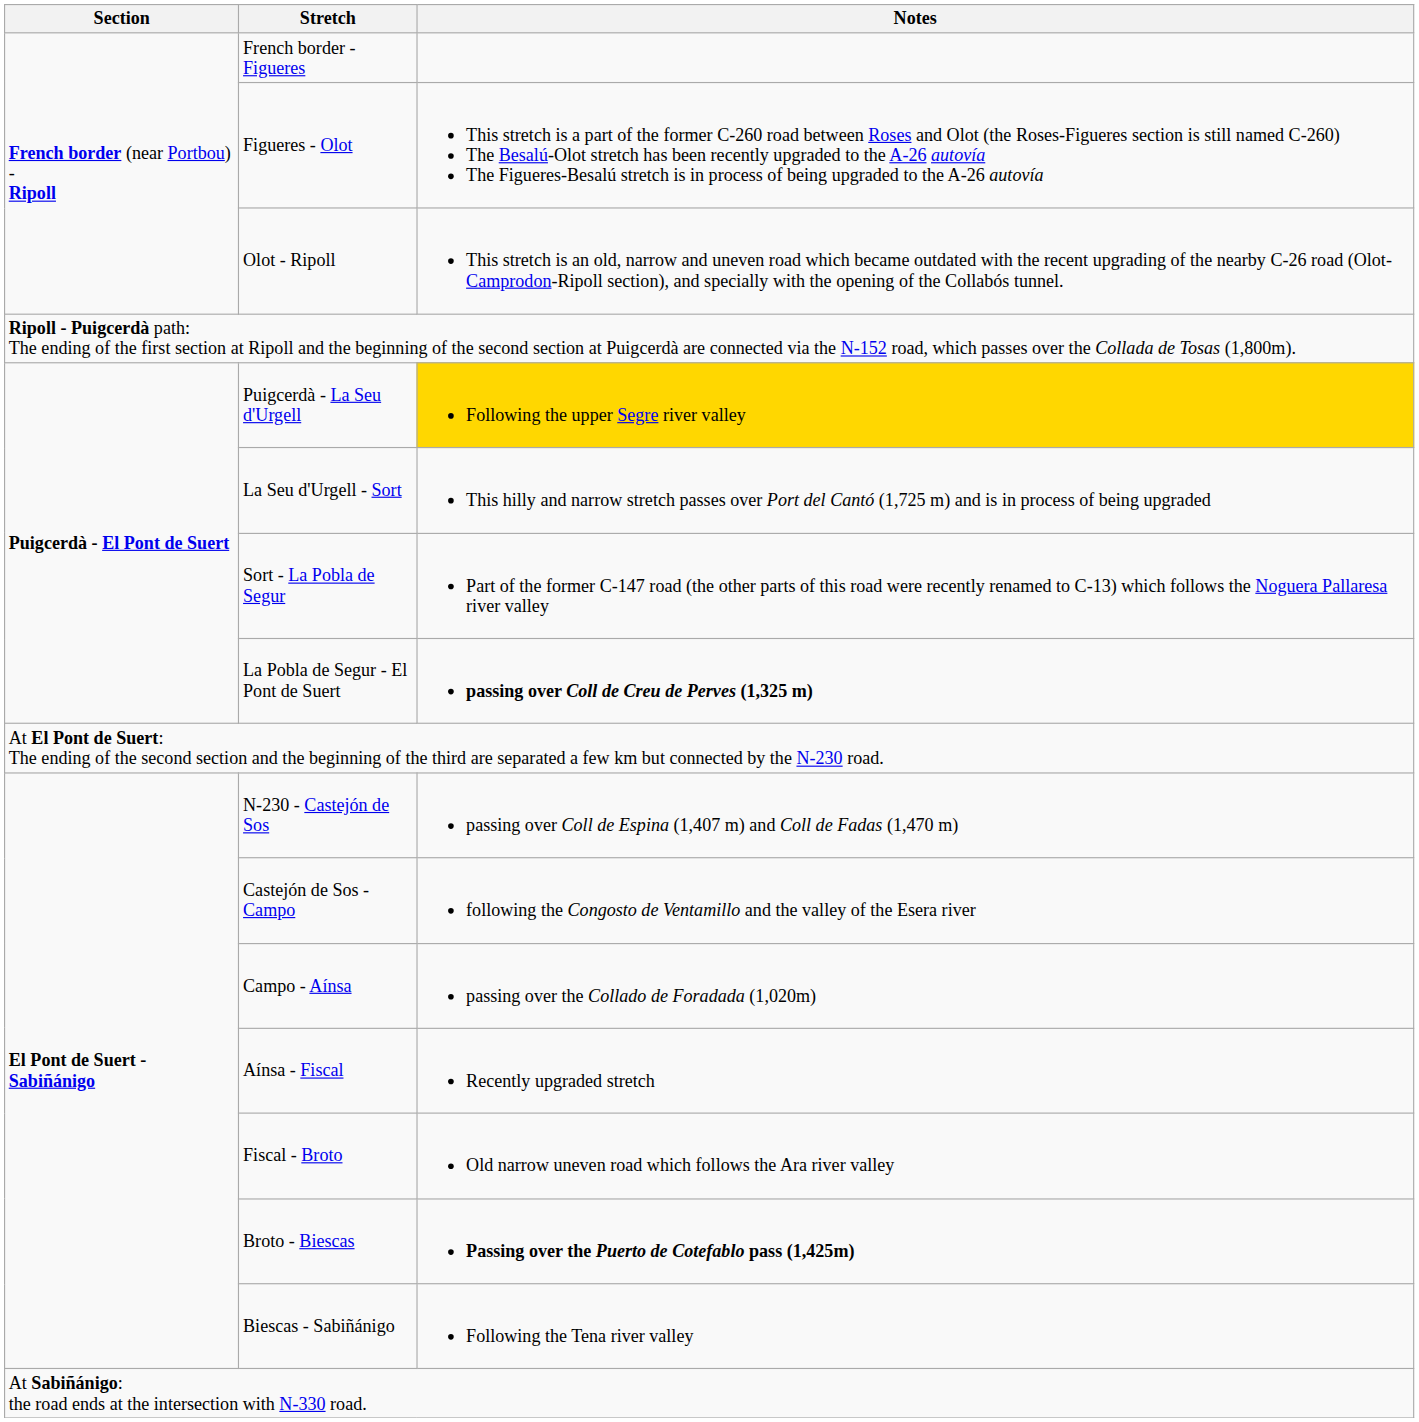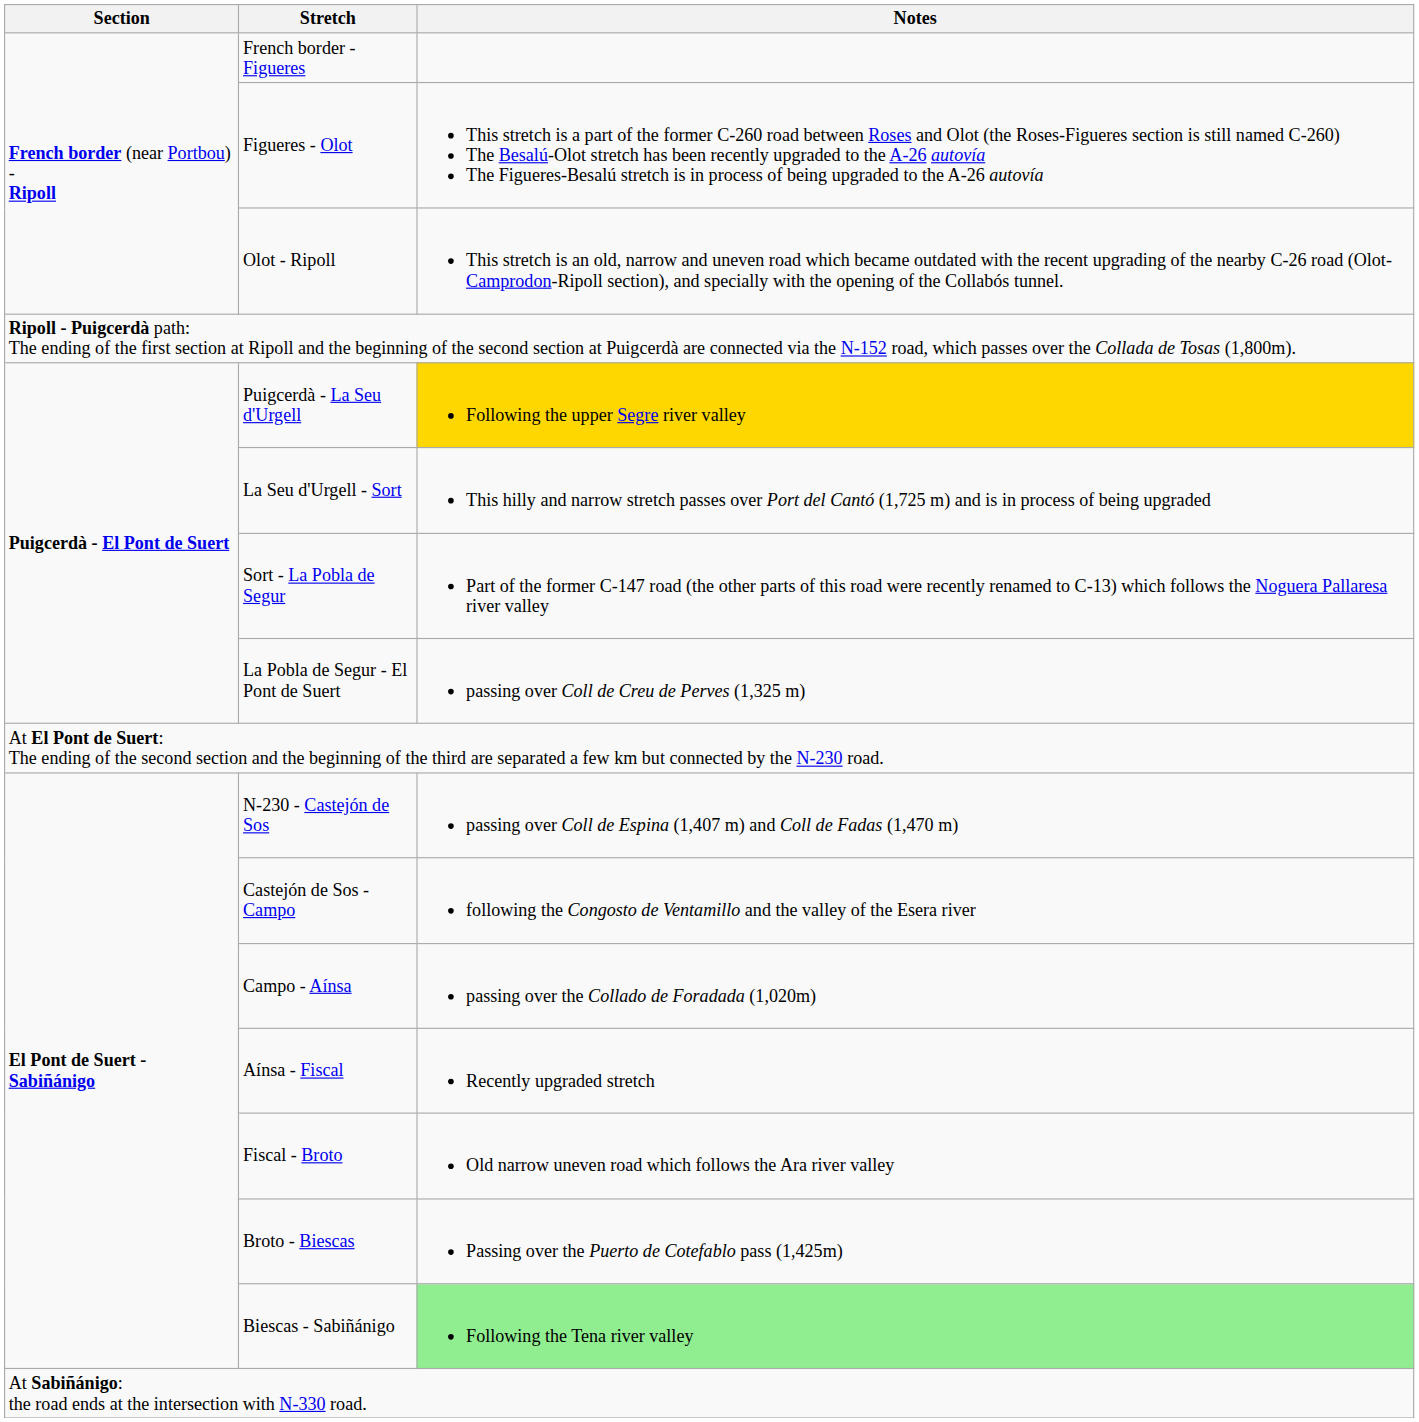La Pobla de Segur - El Pont de Suert | Notes: bold -> normal
Broto - Biescas | Notes: bold -> normal
Biescas - Sabiñánigo | Notes: no background -> lightgreen background
